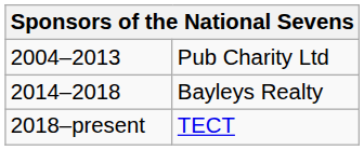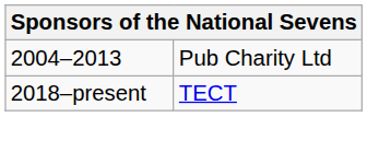- row: 2014–2018 | Bayleys Realty
